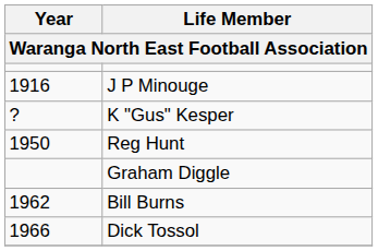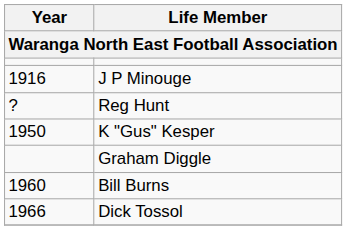row 5 | Life Member: K "Gus" Kesper -> Reg Hunt
row 6 | Life Member: Reg Hunt -> K "Gus" Kesper
row 8 | Year: 1962 -> 1960
